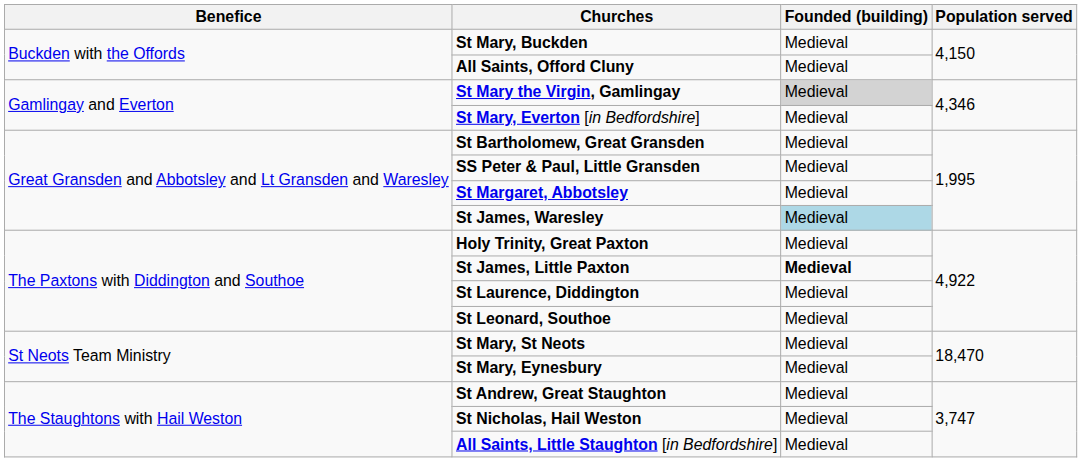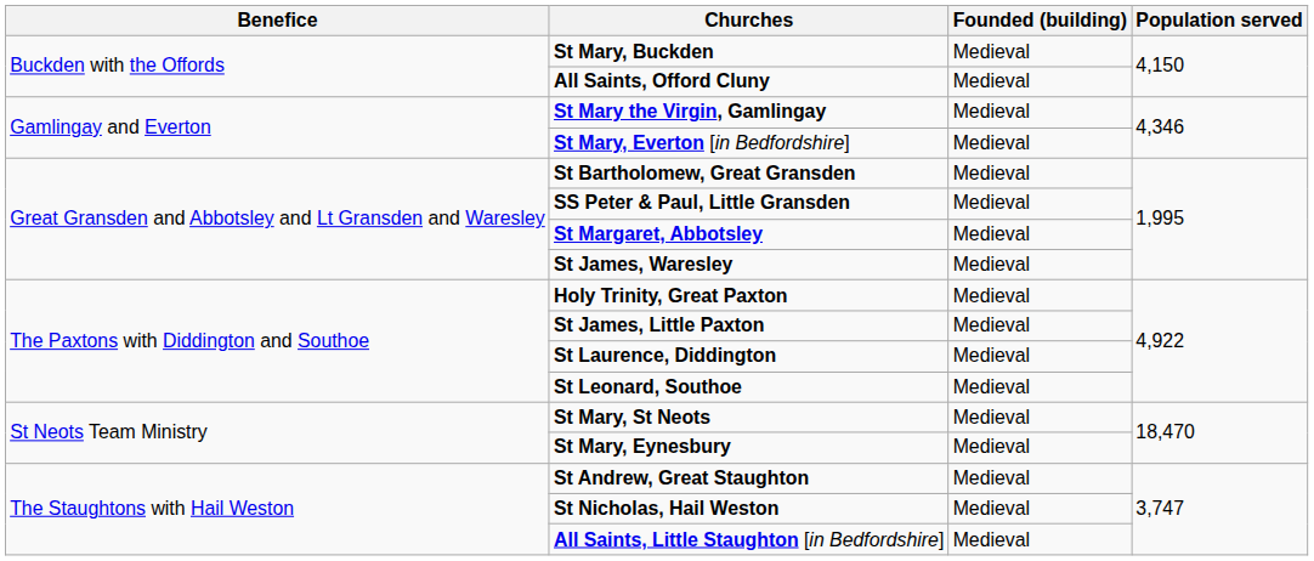St Mary the Virgin, Gamlingay | Founded (building): lightgrey background -> no background
St James, Waresley | Founded (building): lightblue background -> no background
St James, Little Paxton | Founded (building): bold -> normal
